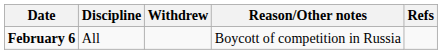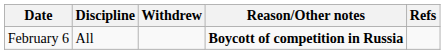row 2 | Date: bold -> normal
row 2 | Reason/Other notes: normal -> bold
